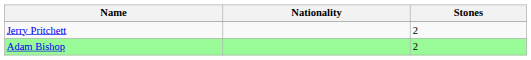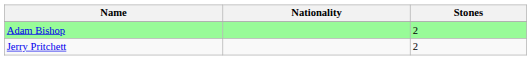rows swapped: Adam Bishop <-> Jerry Pritchett
